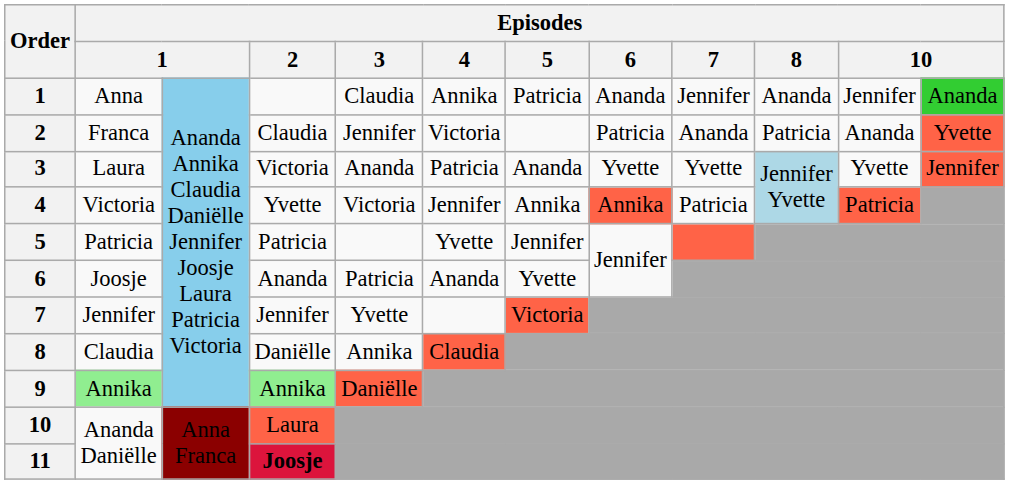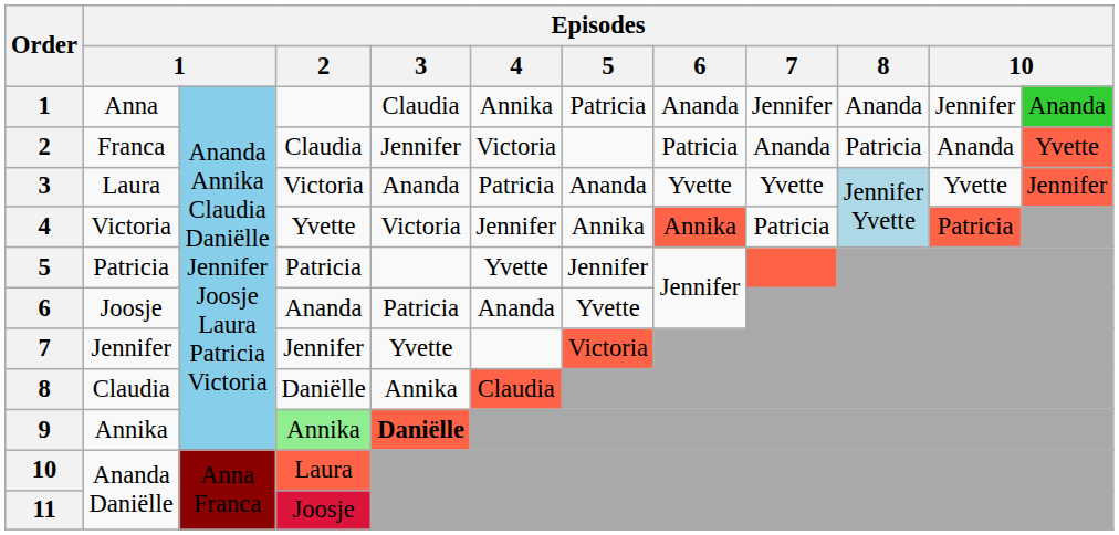9 | column 2: lightgreen background -> no background
9 | Episodes / 3: normal -> bold
11 | Episodes / 2: bold -> normal
